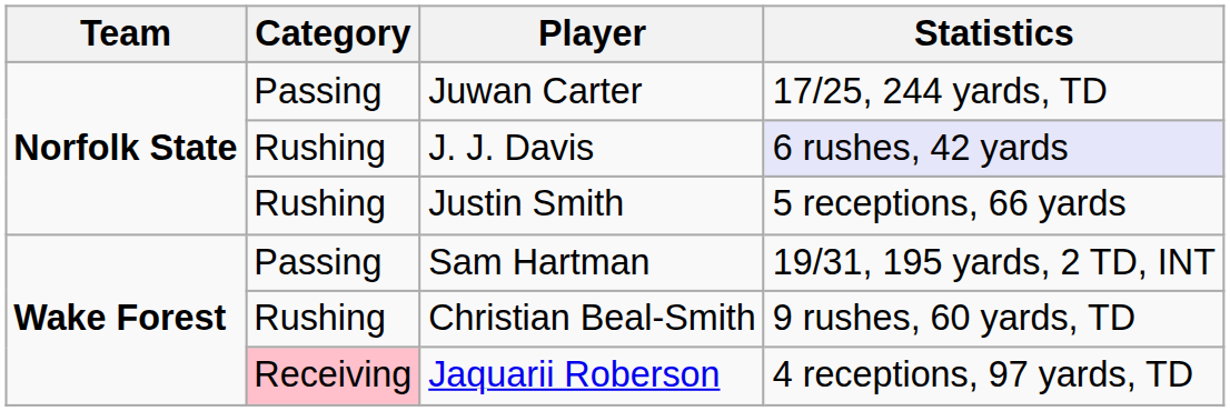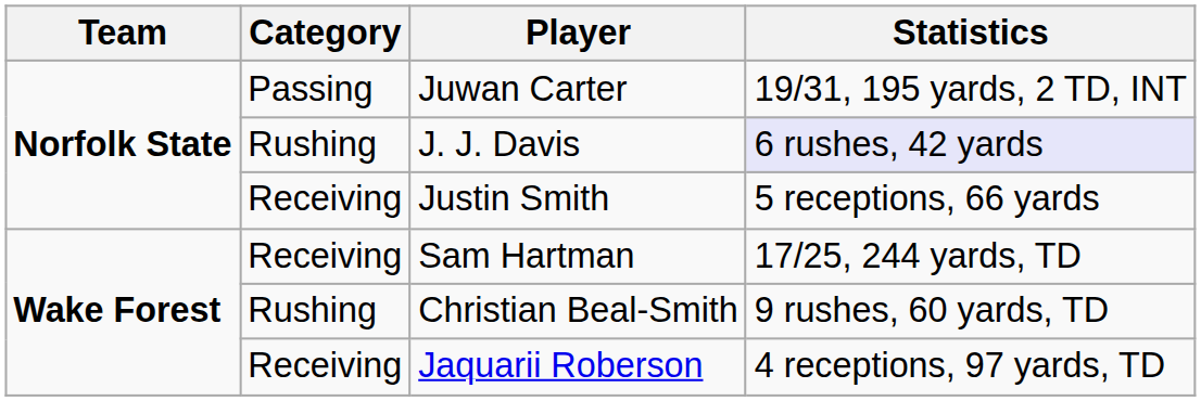Juwan Carter | Statistics: 17/25, 244 yards, TD -> 19/31, 195 yards, 2 TD, INT
Justin Smith | Category: Rushing -> Receiving
Sam Hartman | Category: Passing -> Receiving
Sam Hartman | Statistics: 19/31, 195 yards, 2 TD, INT -> 17/25, 244 yards, TD
Jaquarii Roberson | Category: pink background -> no background
